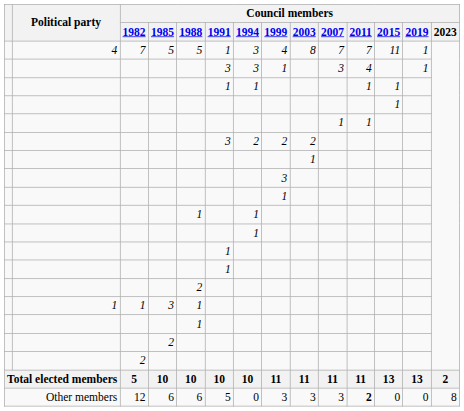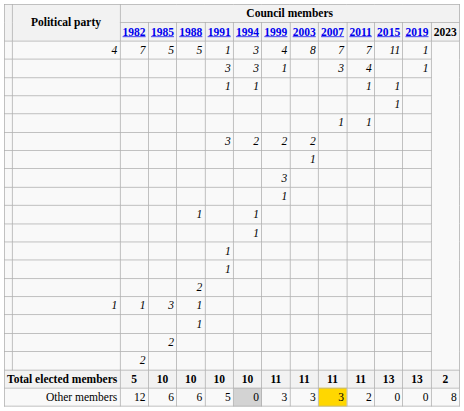12 | Council members / 1994: no background -> lightgrey background
12 | Council members / 2007: no background -> gold background
12 | Council members / 2011: bold -> normal
